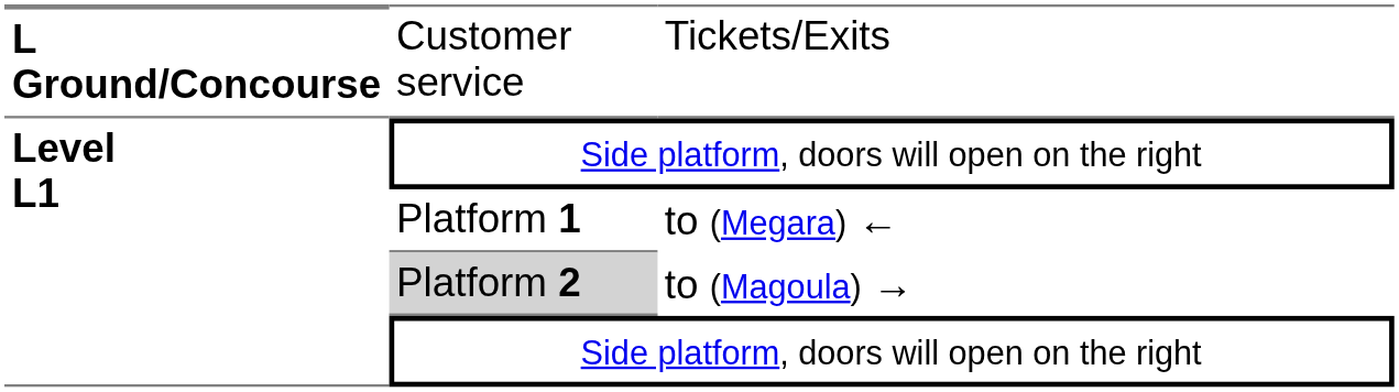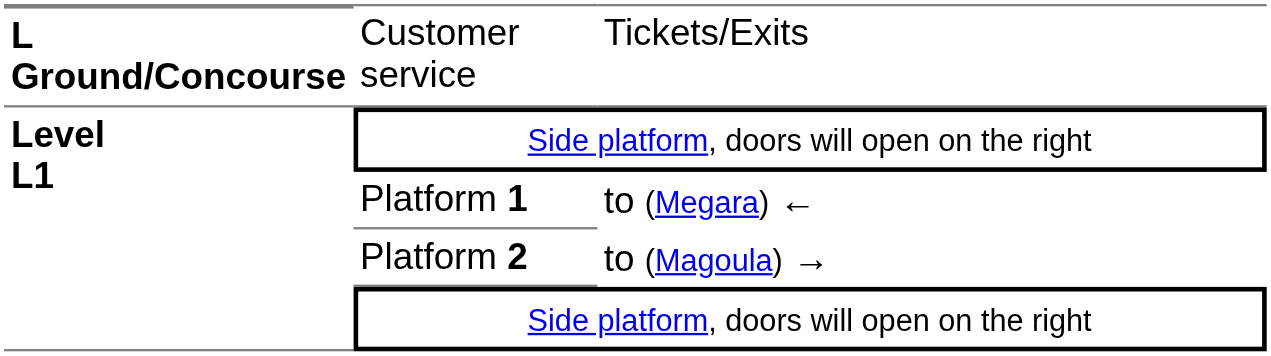Platform 2 | column 2: lightgrey background -> no background
